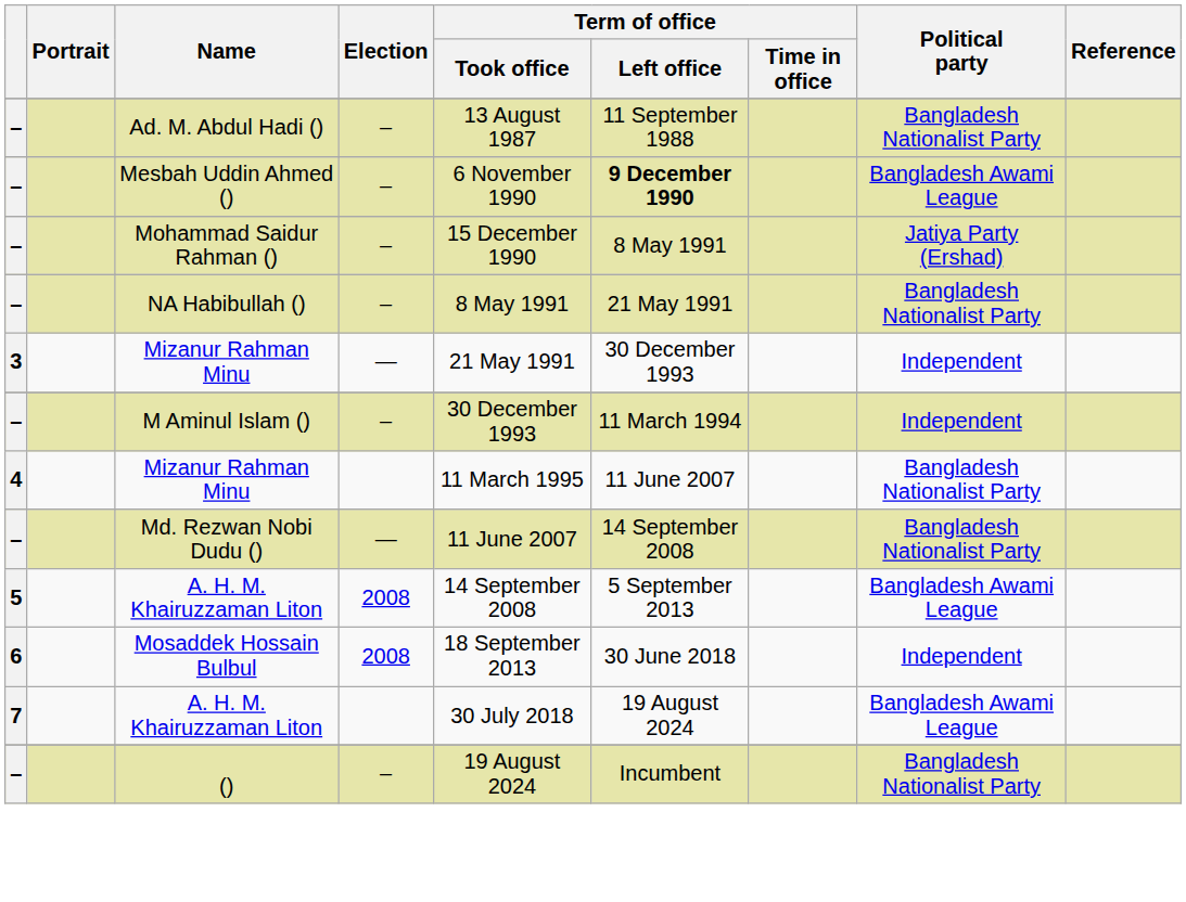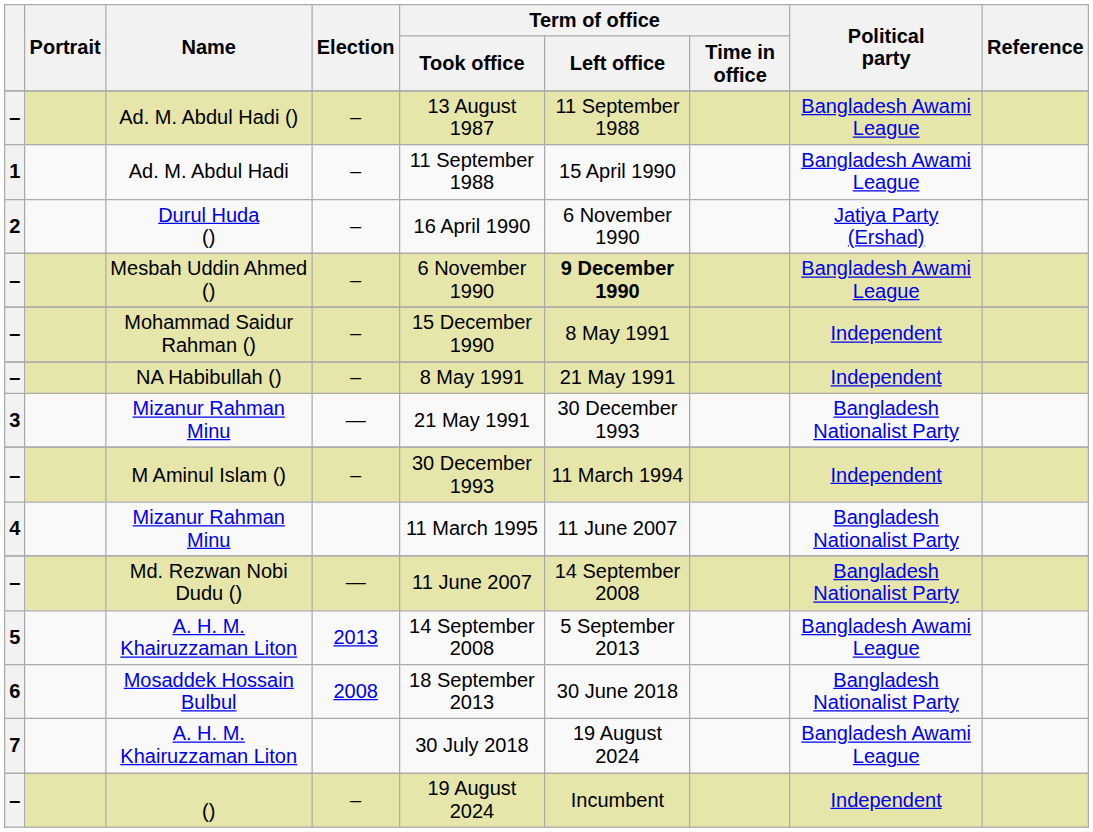Ad. M. Abdul Hadi () | Political party: Bangladesh Nationalist Party -> Bangladesh Awami League
+ row: 1 | Ad. M. Abdul Hadi | – | 11 September 1988 | 15 April 1990 | Bangladesh Awami League
+ row: 2 | Durul Huda () | – | 16 April 1990 | 6 November 1990 | Jatiya Party (Ershad)
Mohammad Saidur Rahman () | Political party: Jatiya Party (Ershad) -> Independent
NA Habibullah () | Political party: Bangladesh Nationalist Party -> Independent
3 / Mizanur Rahman Minu | Political party: Independent -> Bangladesh Nationalist Party
5 / A. H. M. Khairuzzaman Liton | Election: 2008 -> 2013
Mosaddek Hossain Bulbul | Political party: Independent -> Bangladesh Nationalist Party
() | Political party: Bangladesh Nationalist Party -> Independent
